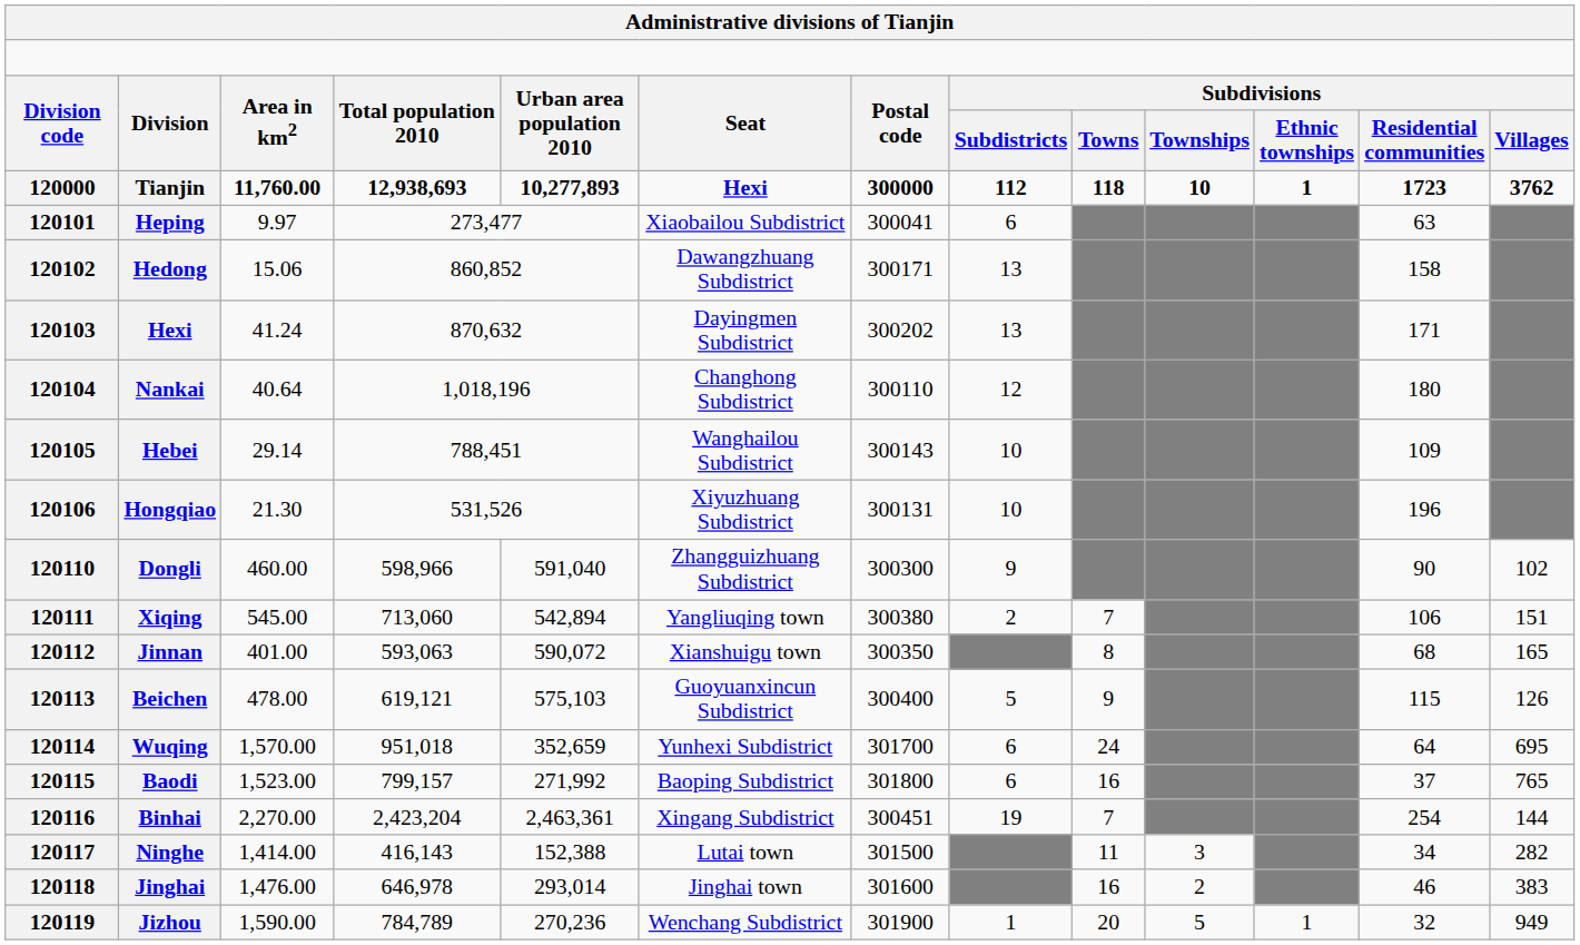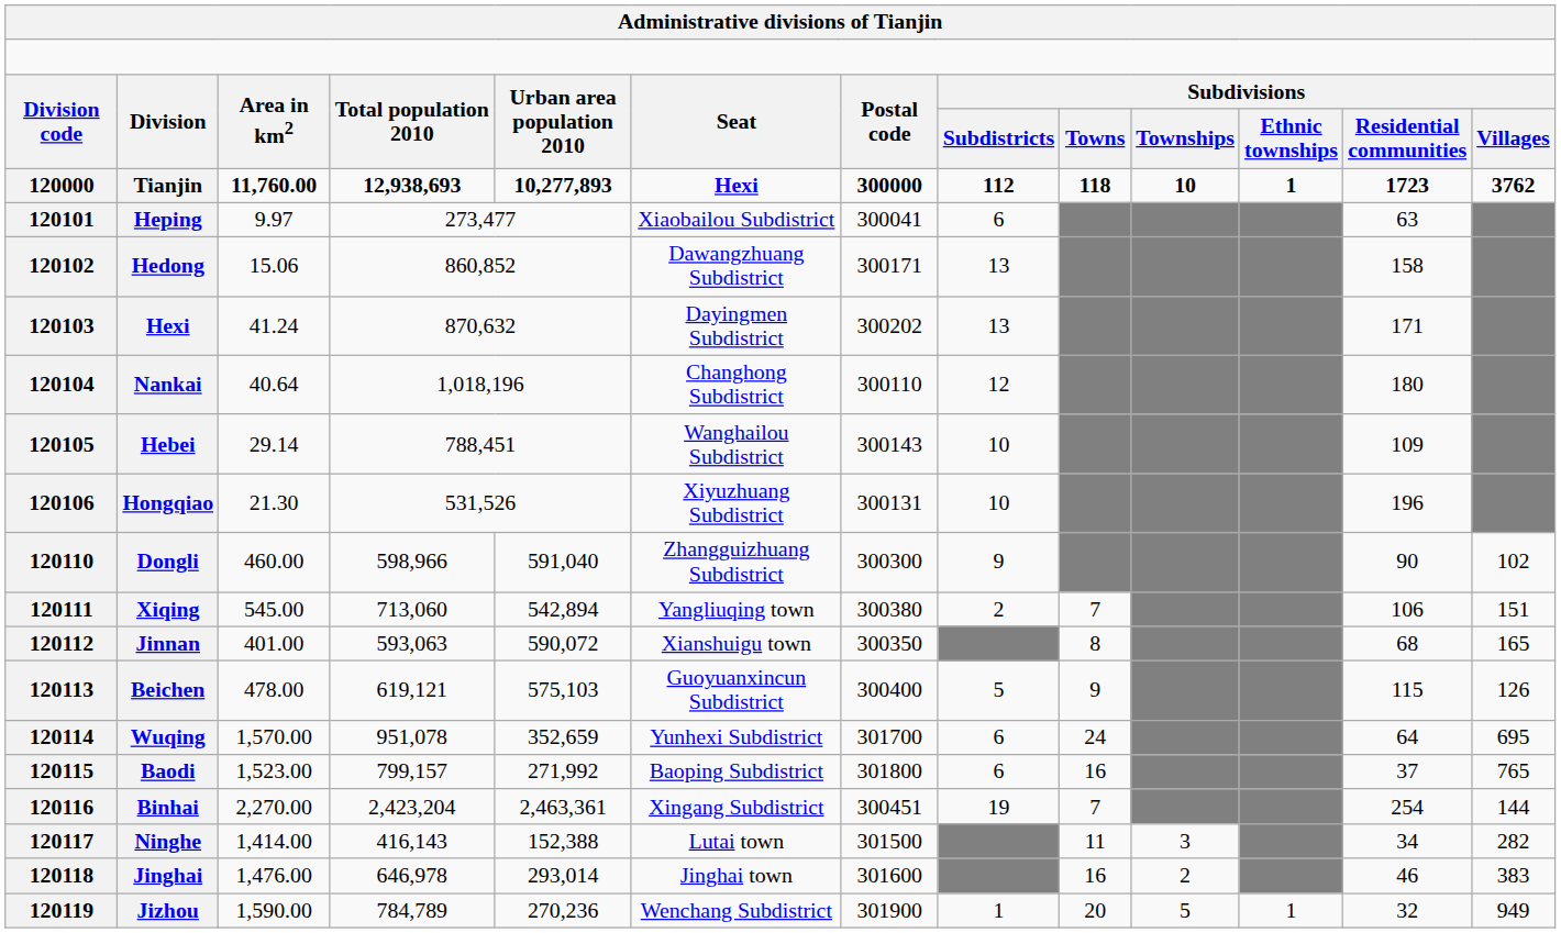Wuqing | column 4: 951,018 -> 951,078
